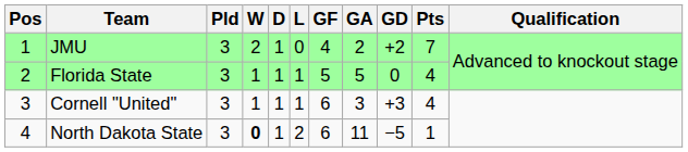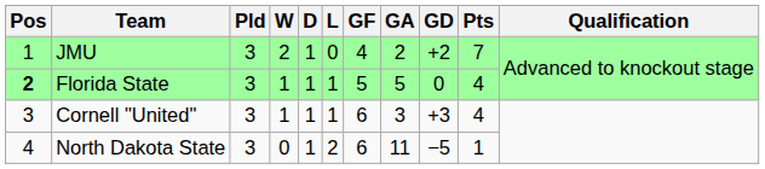Florida State | Pos: normal -> bold
North Dakota State | W: bold -> normal
